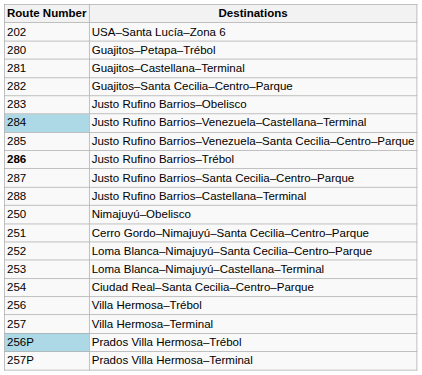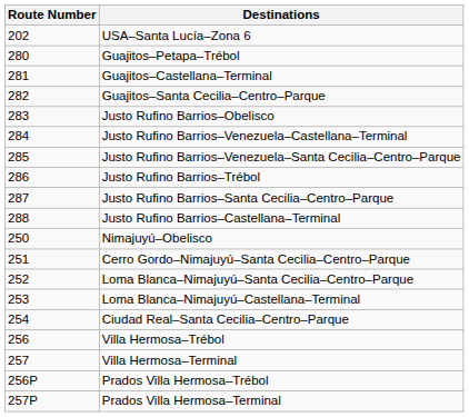Justo Rufino Barrios–Venezuela–Castellana–Terminal | Route Number: lightblue background -> no background
Justo Rufino Barrios–Trébol | Route Number: bold -> normal
Prados Villa Hermosa–Trébol | Route Number: lightblue background -> no background
